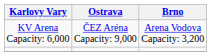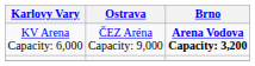KV Arena Capacity: 6,000 | Brno: normal -> bold
